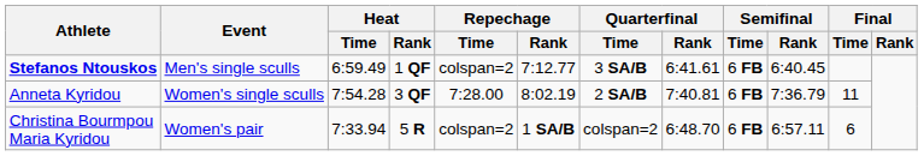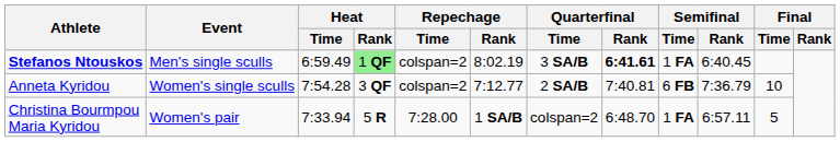Stefanos Ntouskos | Heat / Rank: no background -> lightgreen background
Stefanos Ntouskos | Repechage / Rank: 7:12.77 -> 8:02.19
Stefanos Ntouskos | Quarterfinal / Rank: normal -> bold
Stefanos Ntouskos | Semifinal / Time: 6 FB -> 1 FA
Anneta Kyridou | Repechage / Time: 7:28.00 -> colspan=2
Anneta Kyridou | Repechage / Rank: 8:02.19 -> 7:12.77
Anneta Kyridou | Final / Time: 11 -> 10
Christina Bourmpou Maria Kyridou | Repechage / Time: colspan=2 -> 7:28.00
Christina Bourmpou Maria Kyridou | Semifinal / Time: 6 FB -> 1 FA
Christina Bourmpou Maria Kyridou | Final / Time: 6 -> 5
